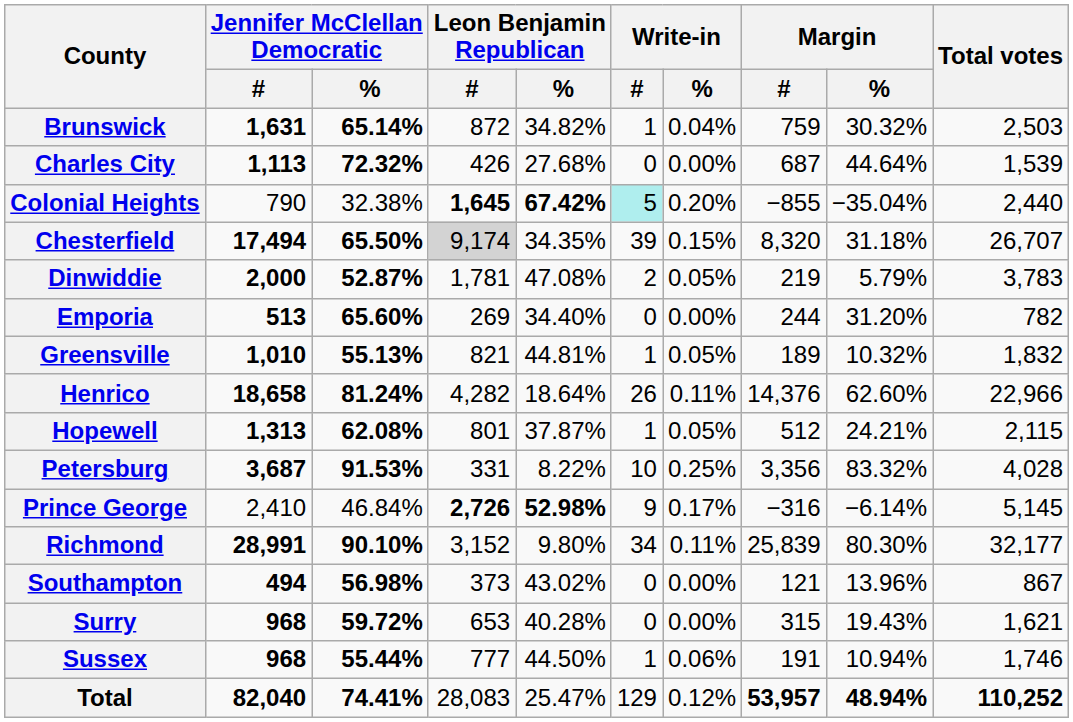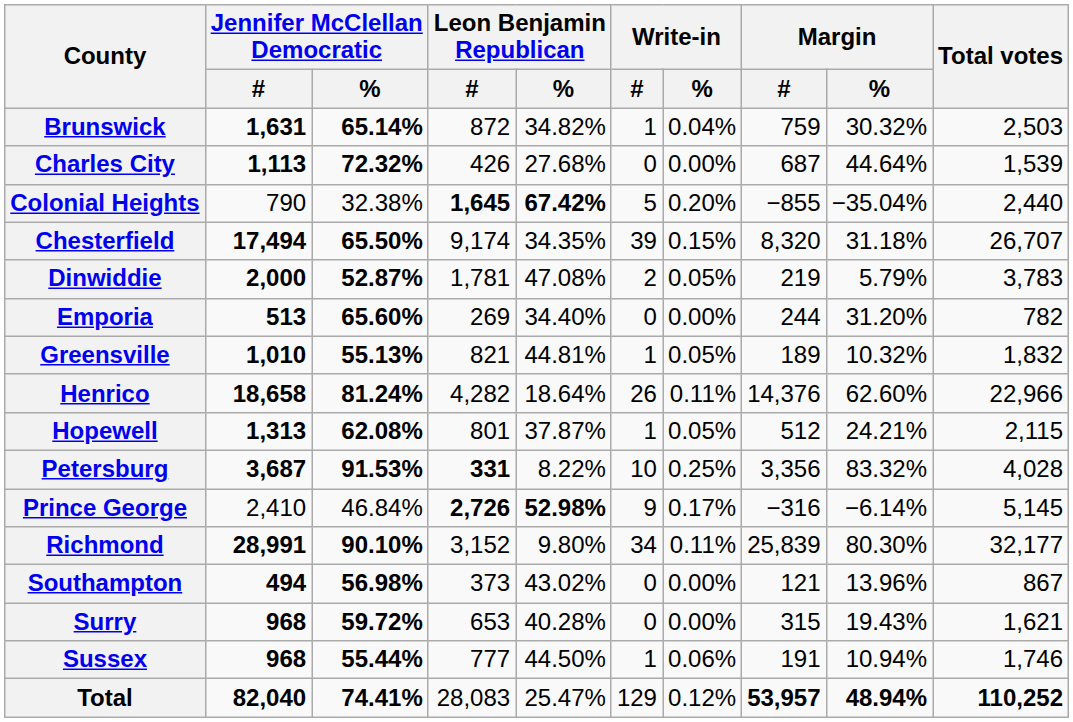Colonial Heights | Write-in / #: paleturquoise background -> no background
Chesterfield | Leon Benjamin Republican / #: lightgrey background -> no background
Petersburg | Leon Benjamin Republican / #: normal -> bold
